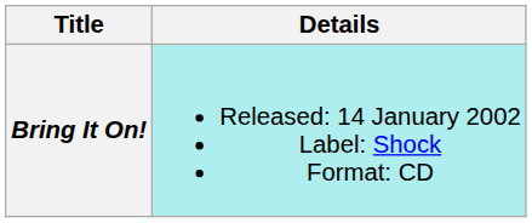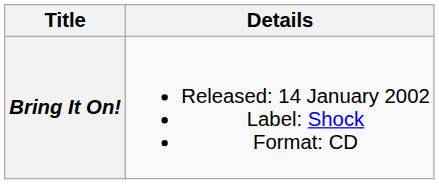Bring It On! | Details: paleturquoise background -> no background
